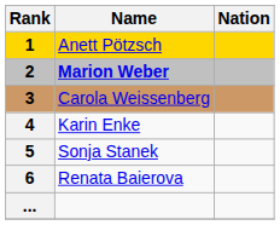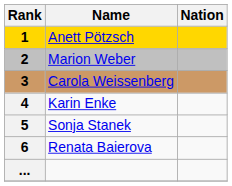Marion Weber | Name: bold -> normal
